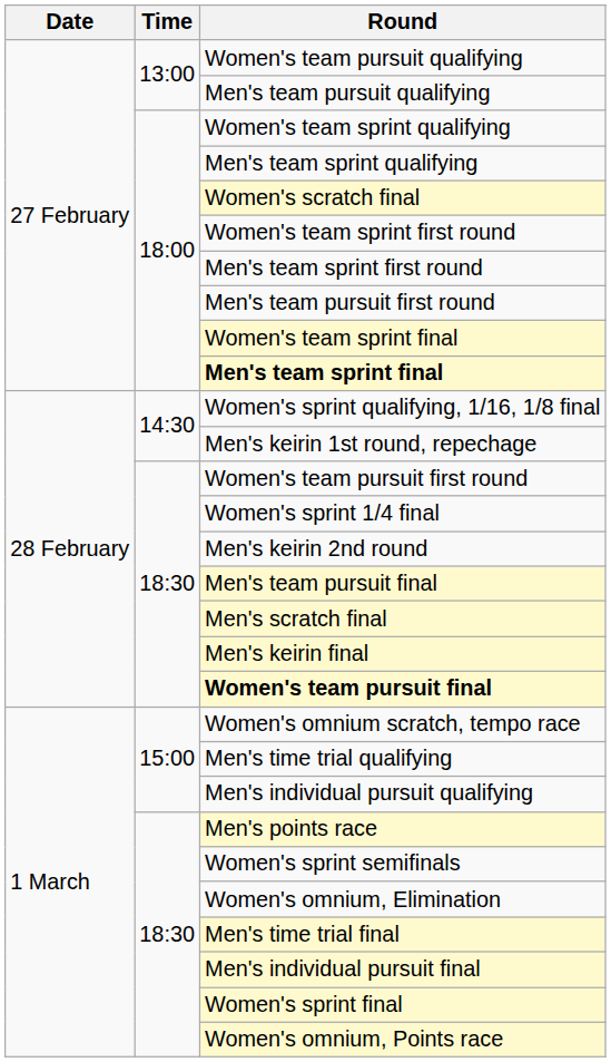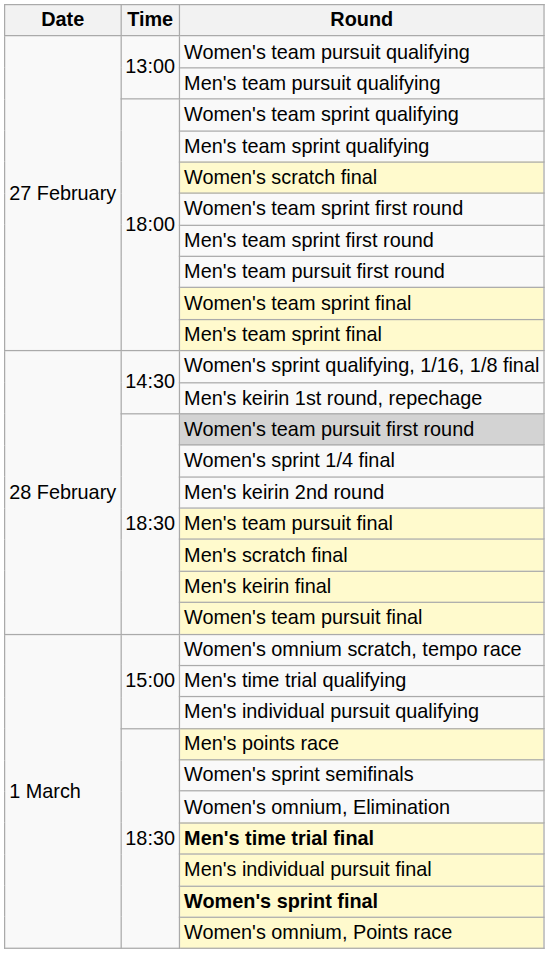Men's team sprint final | Round: bold -> normal
Women's team pursuit first round | Round: no background -> lightgrey background
Women's team pursuit final | Round: bold -> normal
Men's time trial final | Round: normal -> bold
Women's sprint final | Round: normal -> bold
